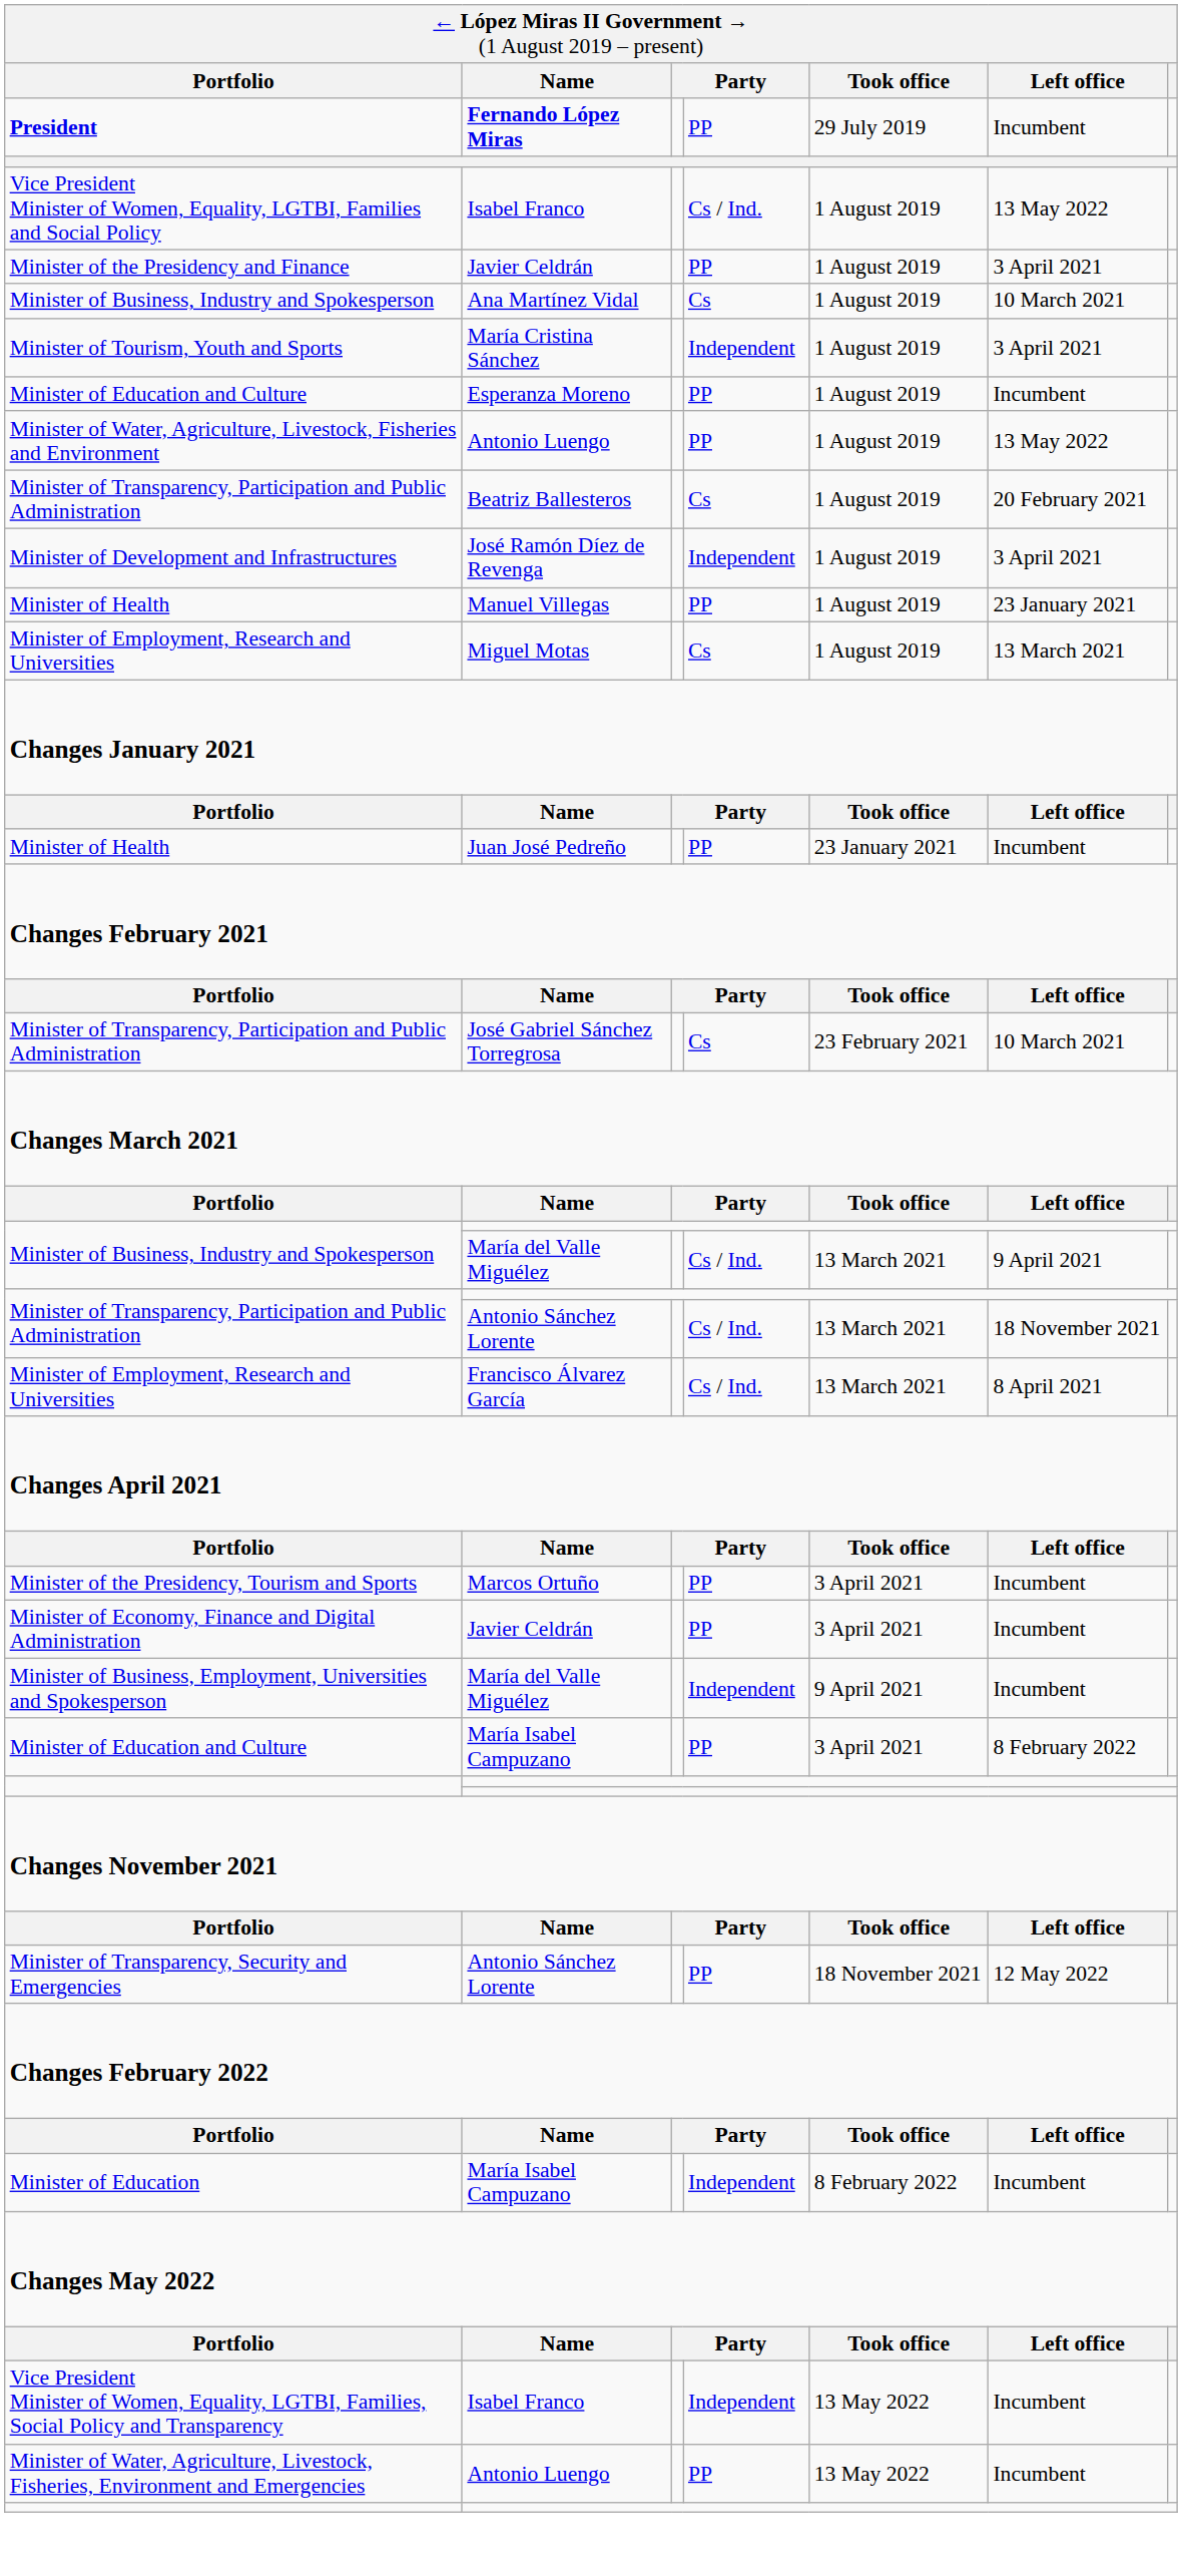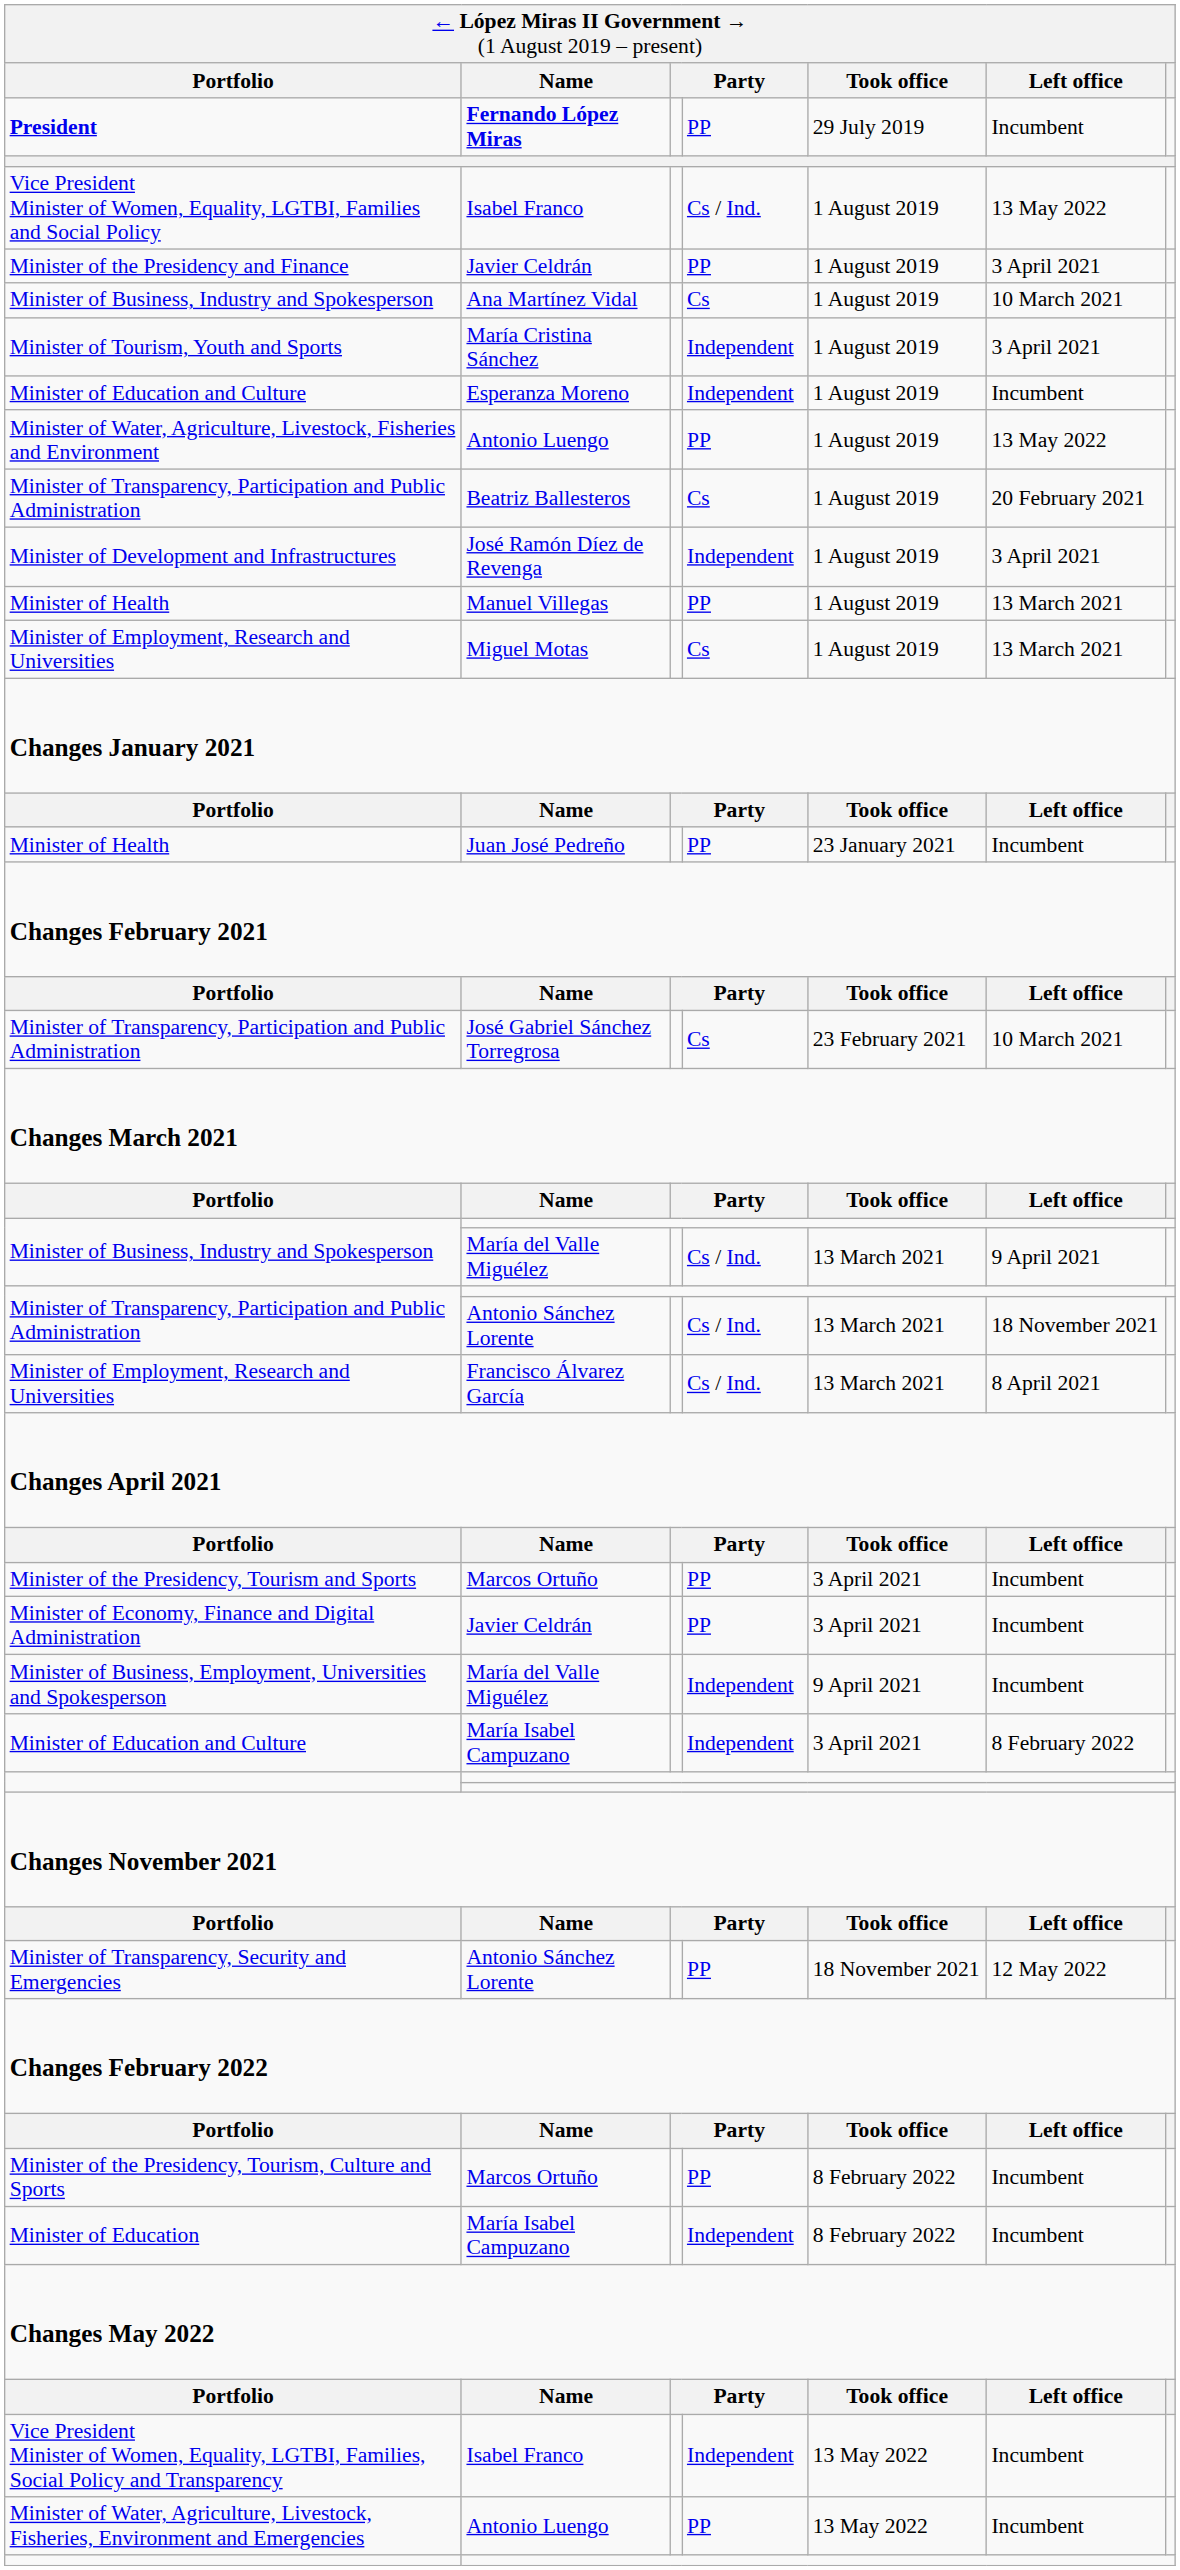Minister of Education and Culture / Esperanza Moreno | column 4: PP -> Independent
Minister of Health / Manuel Villegas | column 6: 23 January 2021 -> 13 March 2021
Minister of Education and Culture / María Isabel Campuzano | column 4: PP -> Independent
+ row: Minister of the Presidency, Tourism, Culture and Sports | Marcos Ortuño | PP | 8 February 2022 | Incumbent
